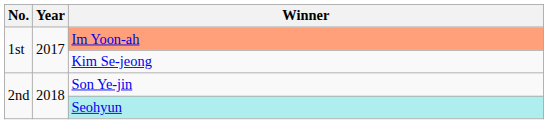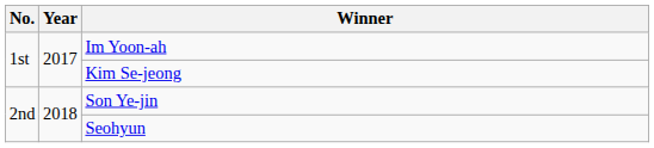Im Yoon-ah | Winner: lightsalmon background -> no background
Seohyun | Winner: paleturquoise background -> no background
